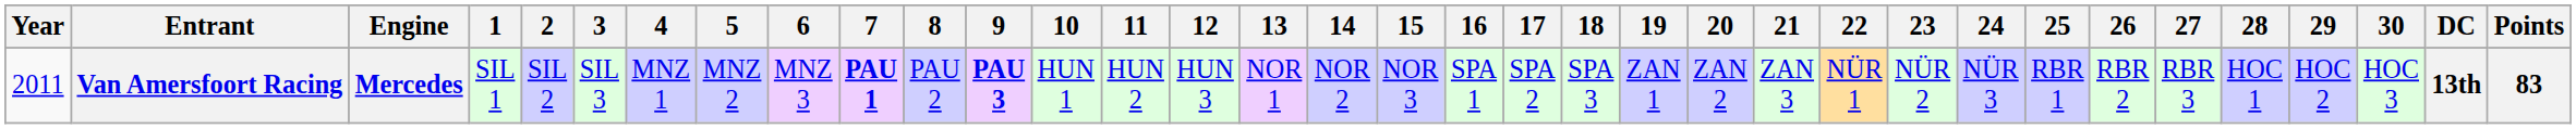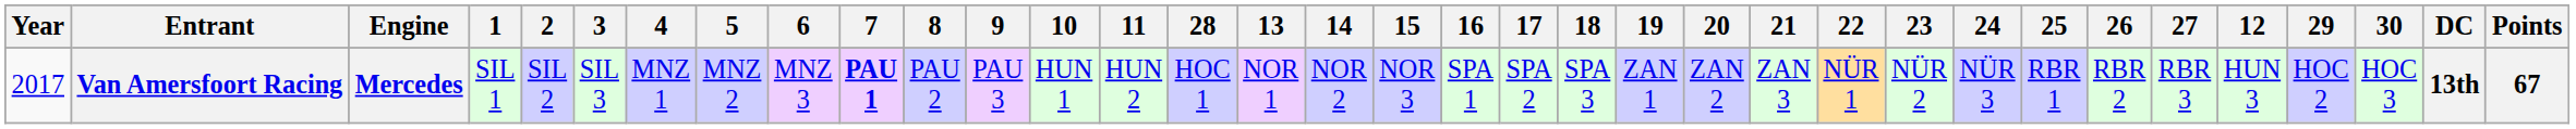columns swapped: 12 <-> 28
Van Amersfoort Racing | Year: 2011 -> 2017
Van Amersfoort Racing | 9: bold -> normal
Van Amersfoort Racing | Points: 83 -> 67
